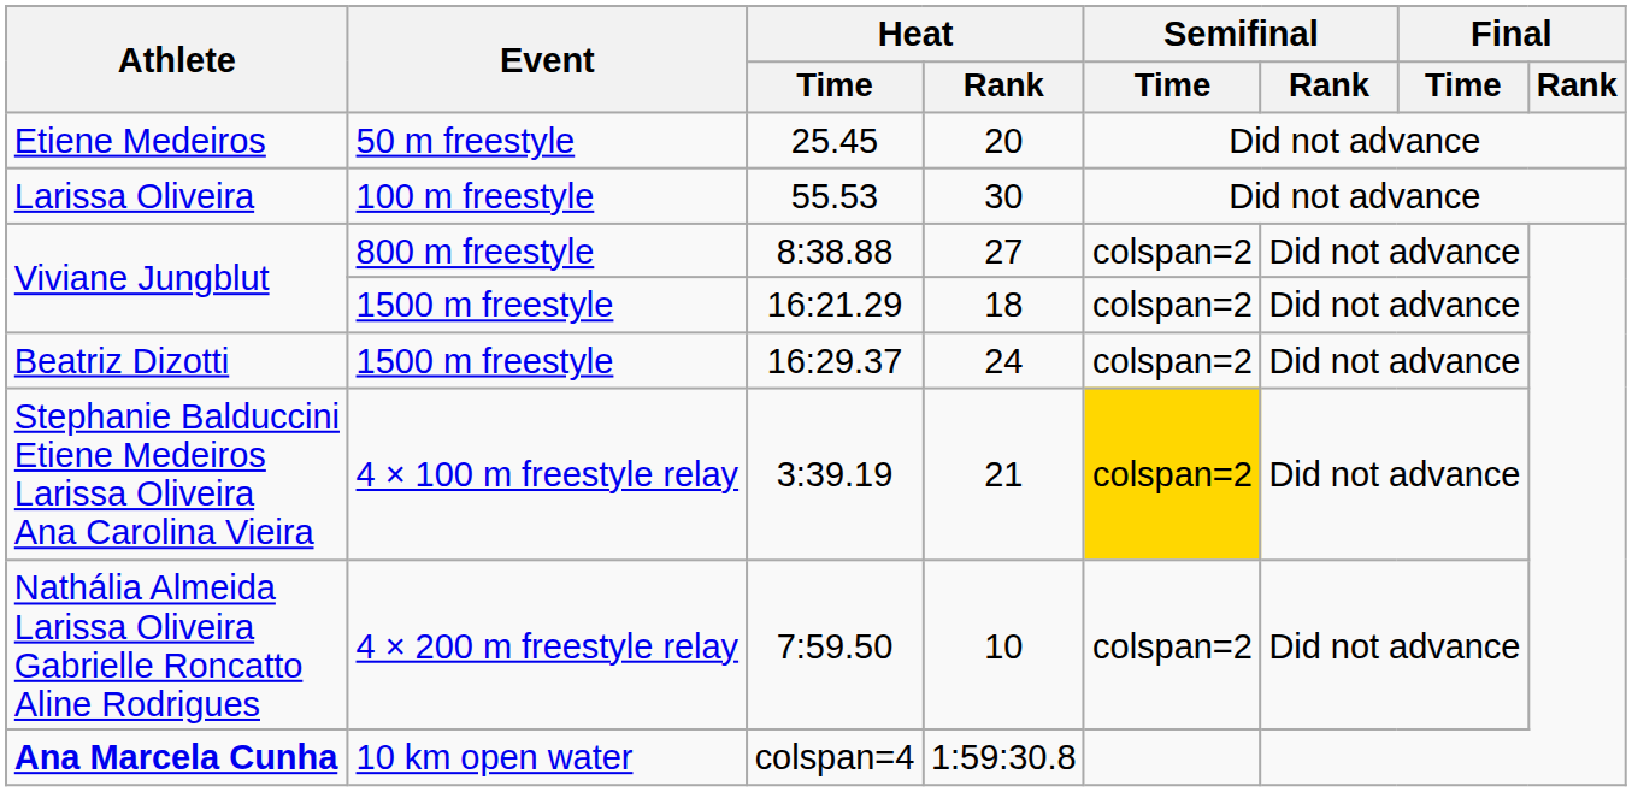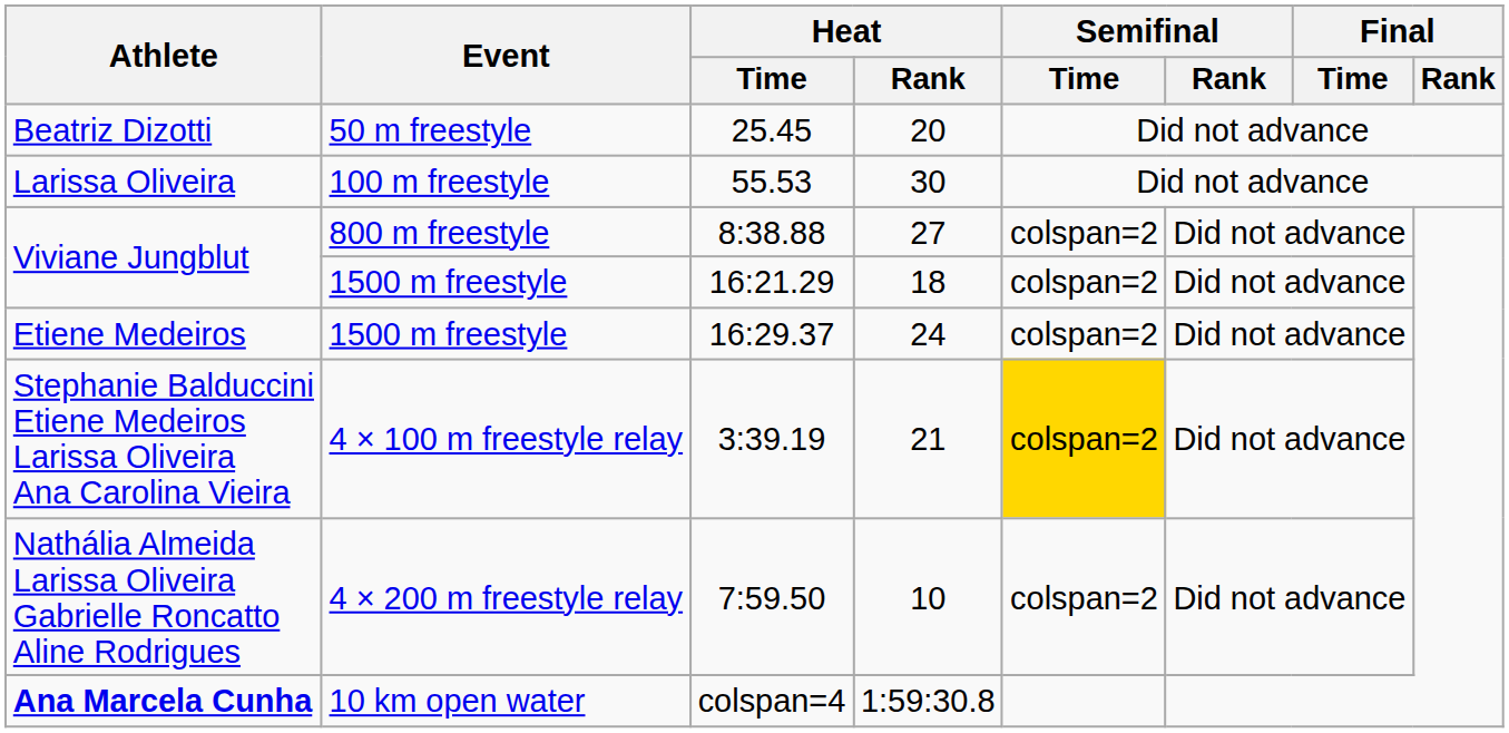25.45 | Athlete: Etiene Medeiros -> Beatriz Dizotti
16:29.37 | Athlete: Beatriz Dizotti -> Etiene Medeiros
